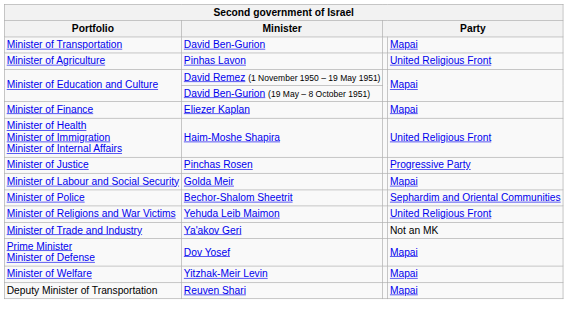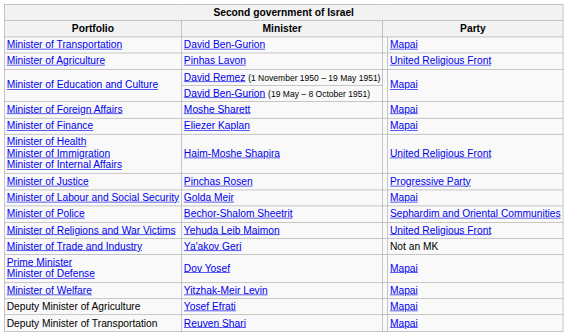+ row: Minister of Foreign Affairs | Moshe Sharett | Mapai
+ row: Deputy Minister of Agriculture | Yosef Efrati | Mapai
